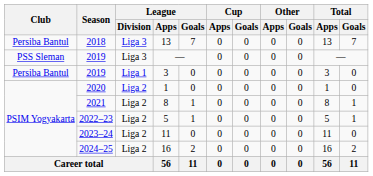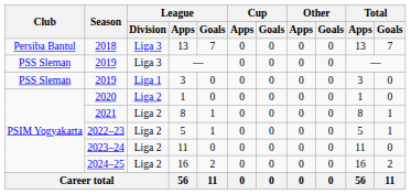row 5 | Club: Persiba Bantul -> PSS Sleman
